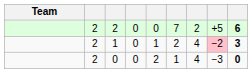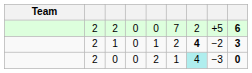row 3 | column 7: normal -> bold
row 3 | column 8: pink background -> no background
row 4 | column 7: no background -> paleturquoise background
